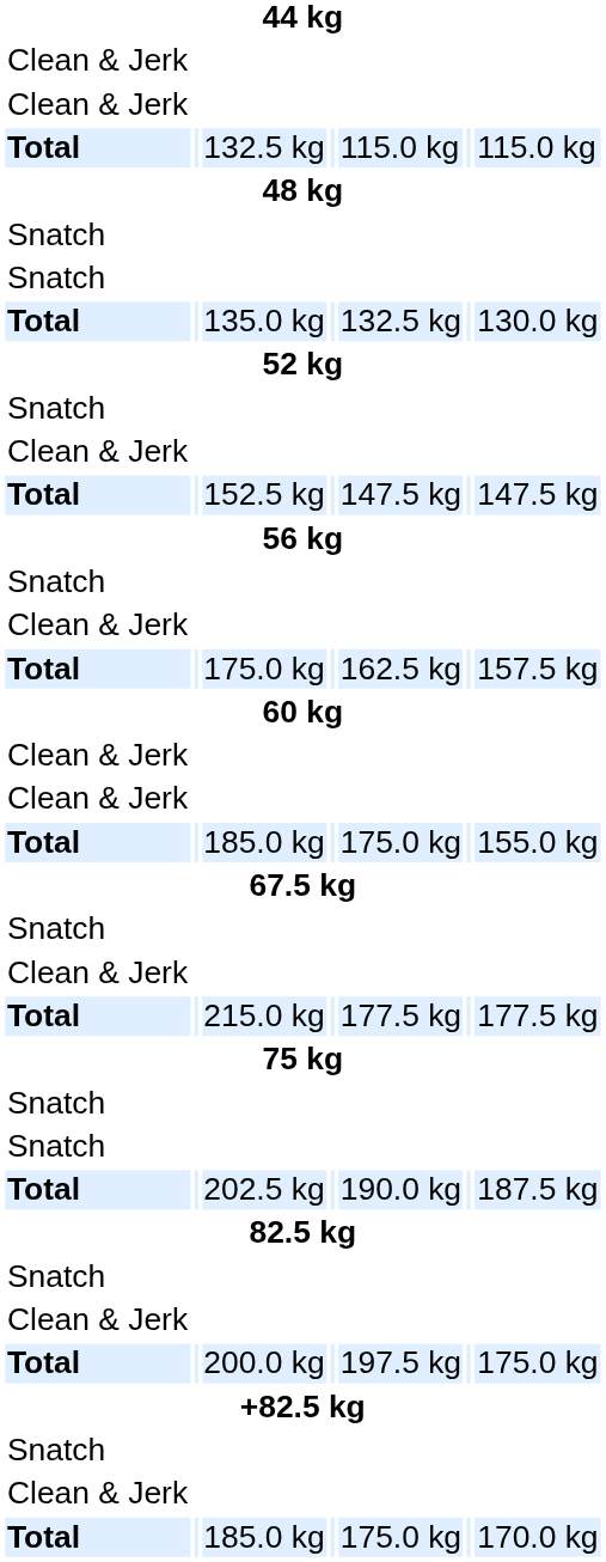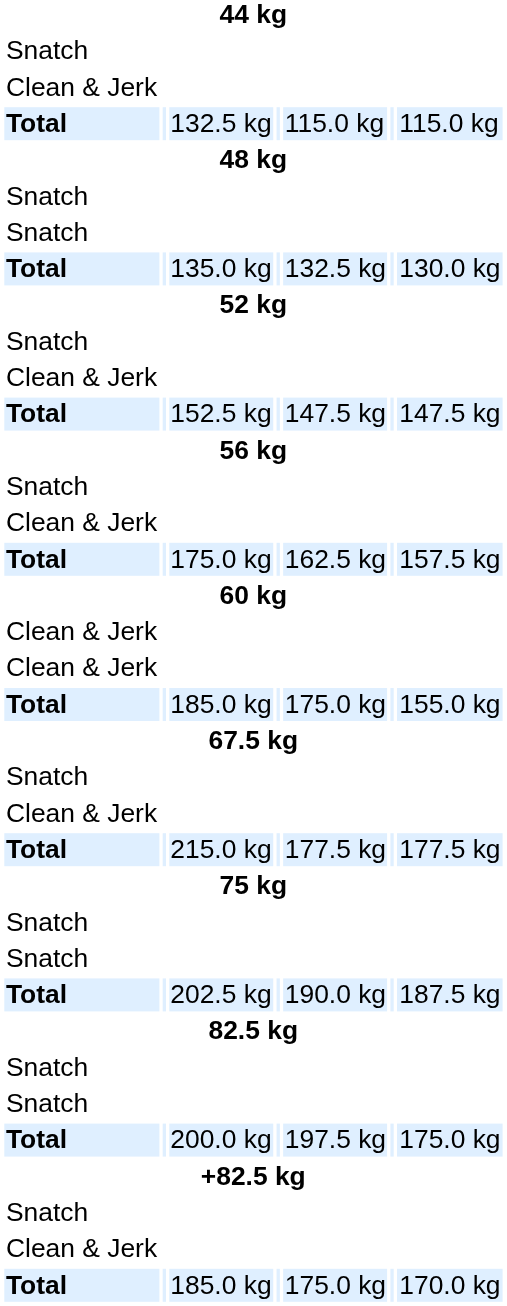row 2 | column 1: Clean & Jerk -> Snatch
row 31 | column 1: Clean & Jerk -> Snatch
